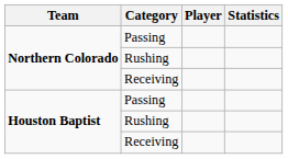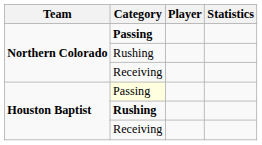Northern Colorado / Passing | Category: normal -> bold
Houston Baptist / Passing | Category: no background -> lightyellow background
Houston Baptist / Rushing | Category: normal -> bold
